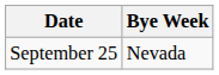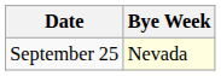September 25 | Bye Week: no background -> lightyellow background
